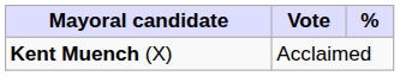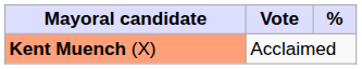Kent Muench (X) | Mayoral candidate: no background -> lightsalmon background
